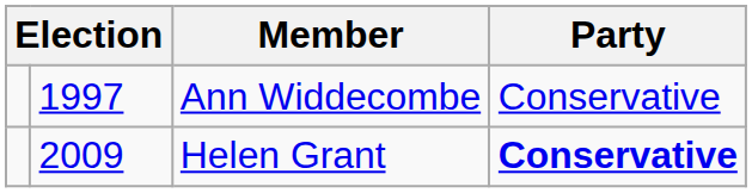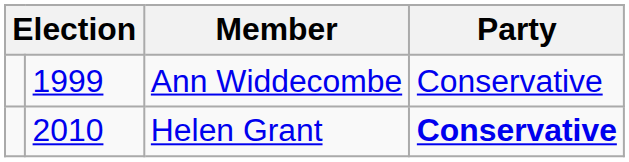Ann Widdecombe | column 2: 1997 -> 1999
Helen Grant | column 2: 2009 -> 2010
